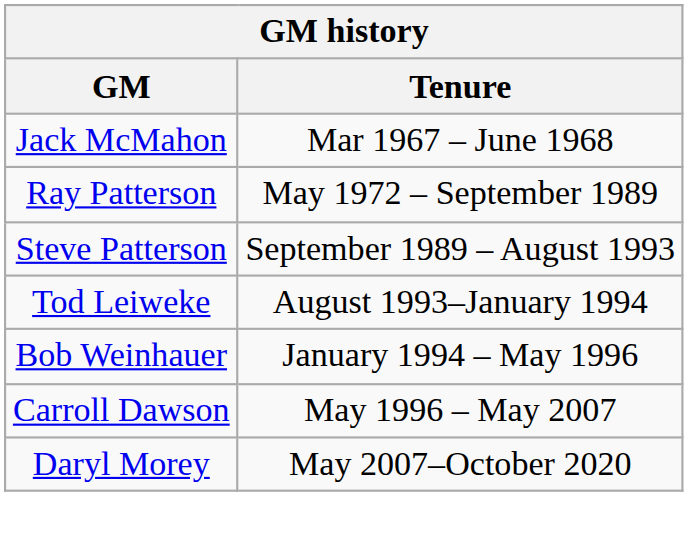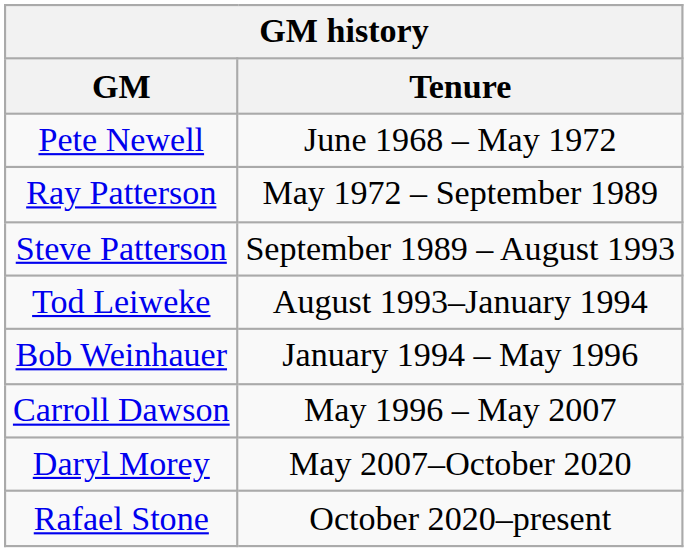- row: Jack McMahon | Mar 1967 – June 1968
+ row: Pete Newell | June 1968 – May 1972
+ row: Rafael Stone | October 2020–present
